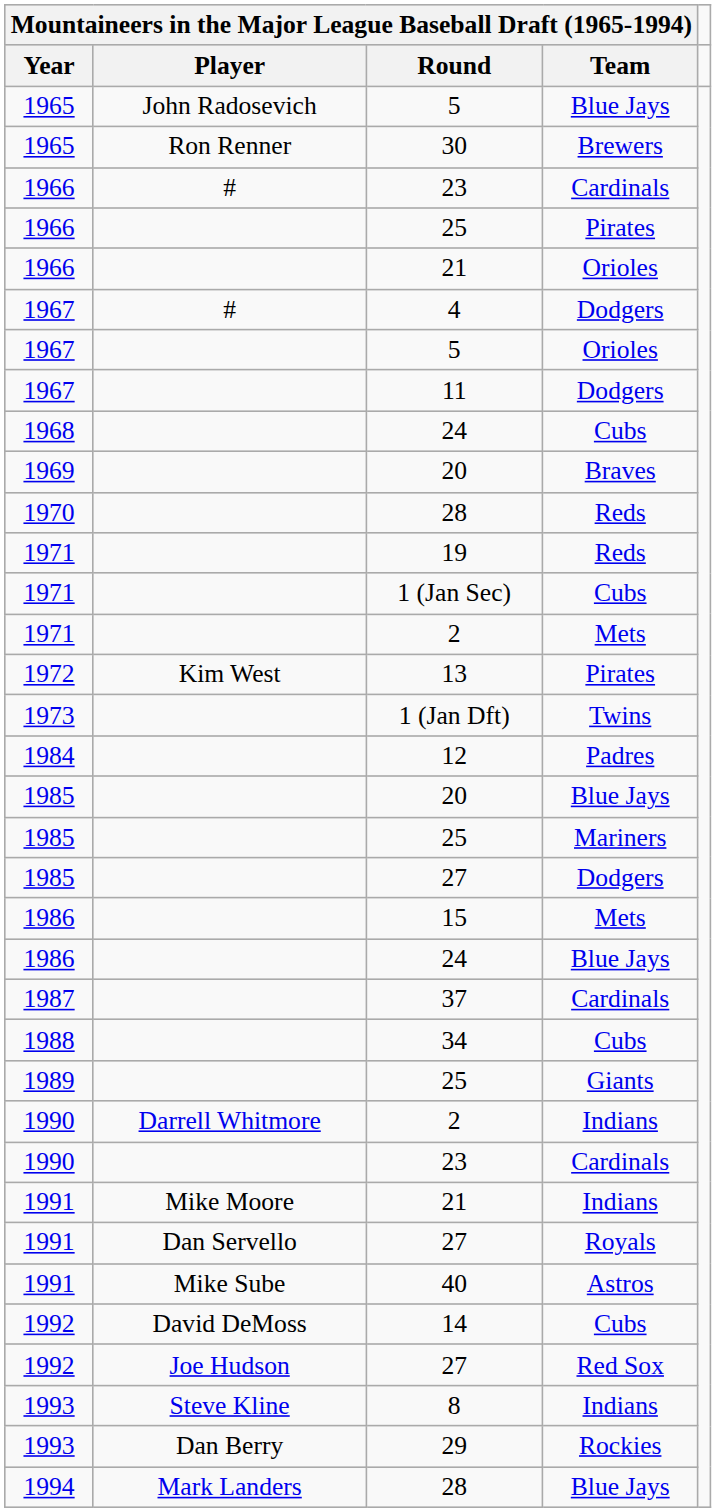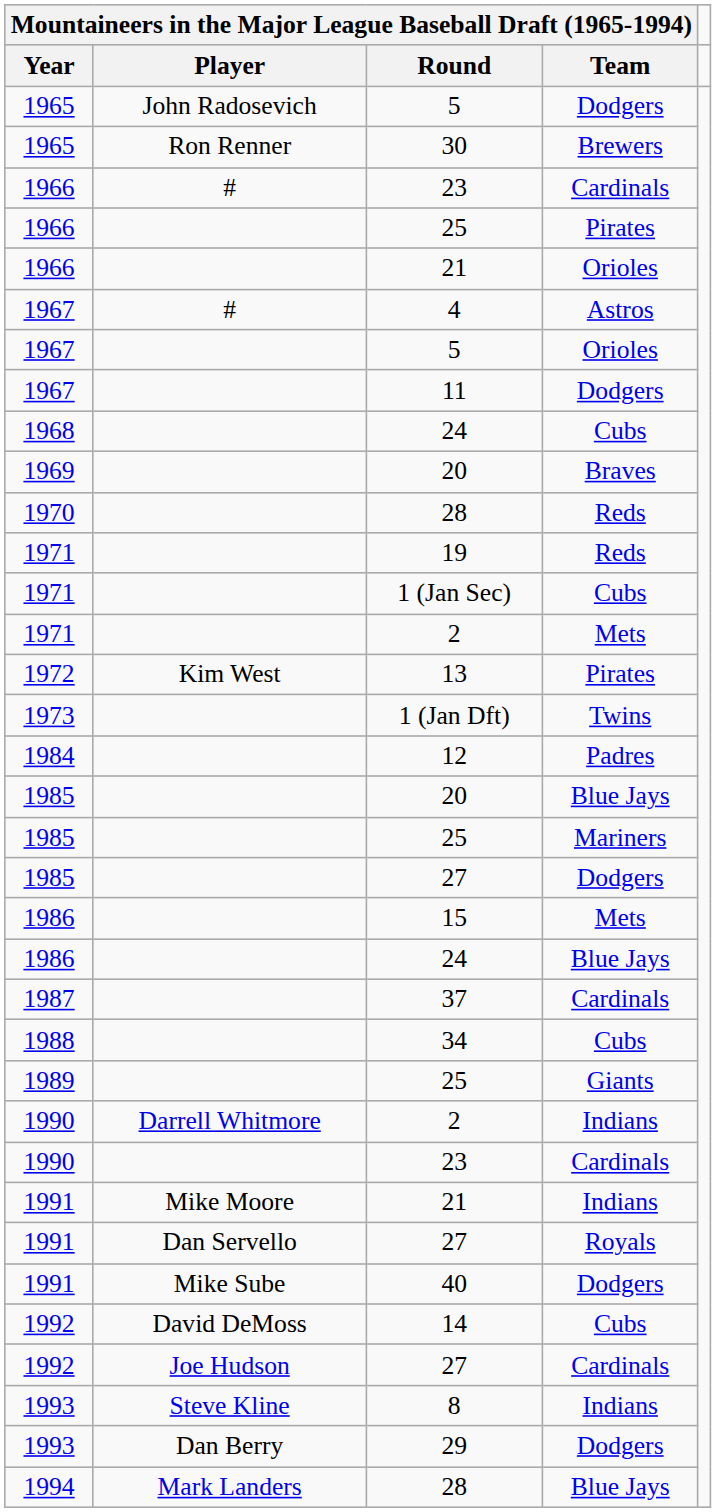1965 / 5 | column 4: Blue Jays -> Dodgers
4 | column 4: Dodgers -> Astros
40 | column 4: Astros -> Dodgers
1992 / 27 | column 4: Red Sox -> Cardinals
29 | column 4: Rockies -> Dodgers
